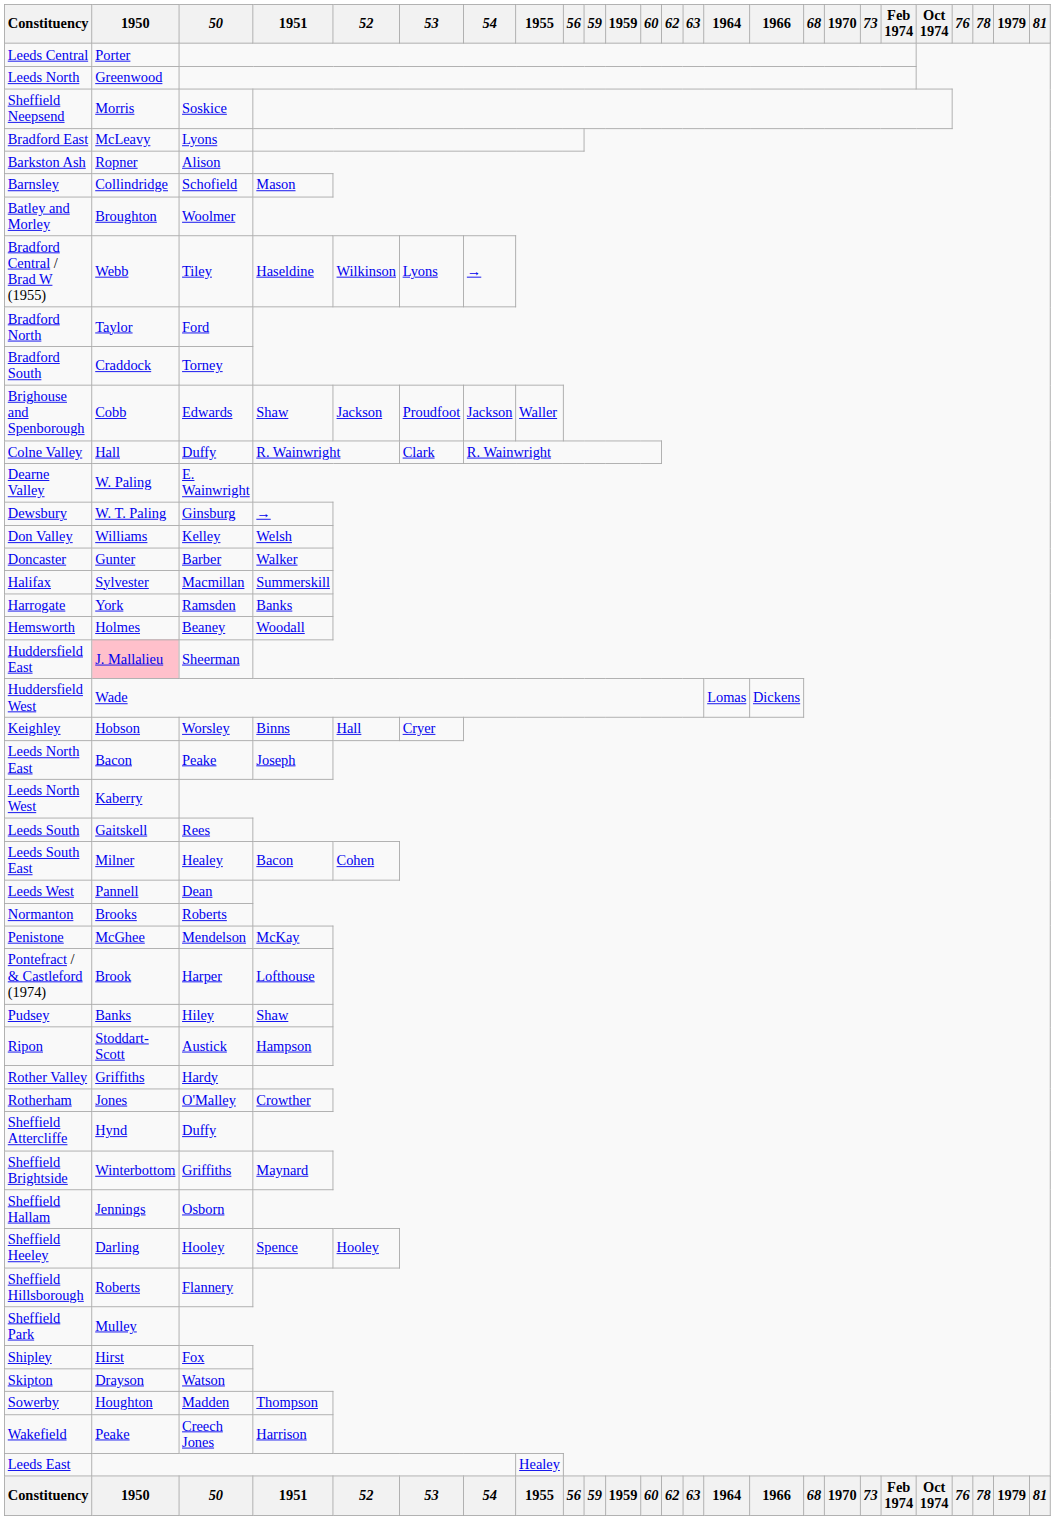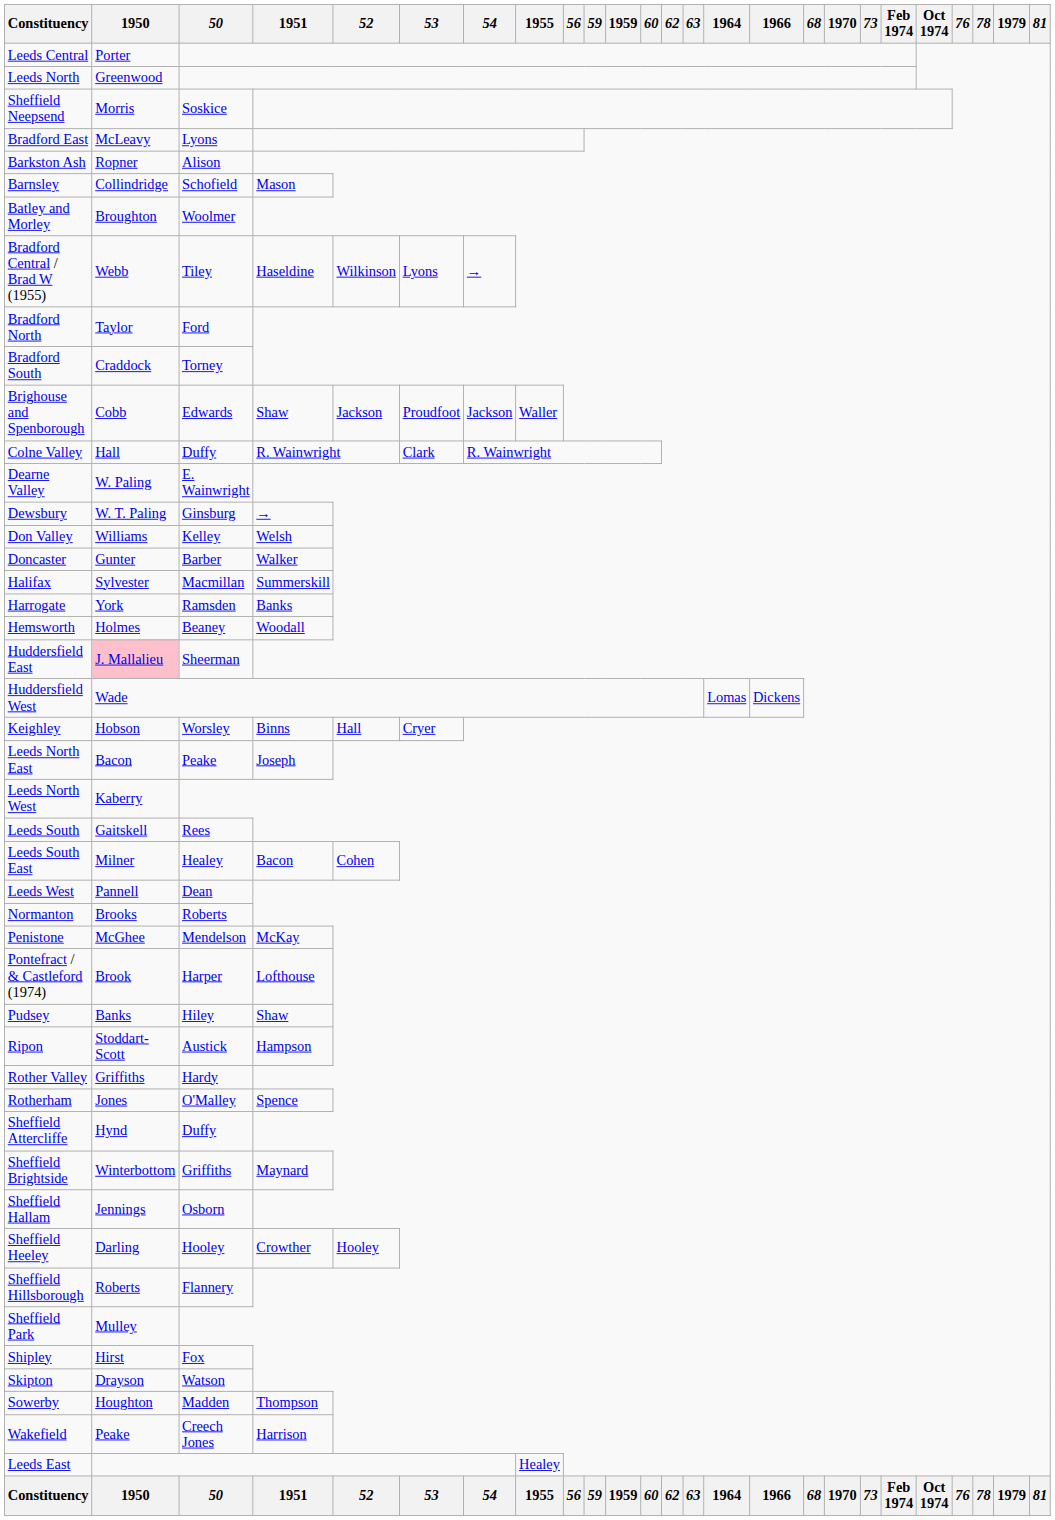Rotherham | 1951: Crowther -> Spence
Sheffield Heeley | 1951: Spence -> Crowther
